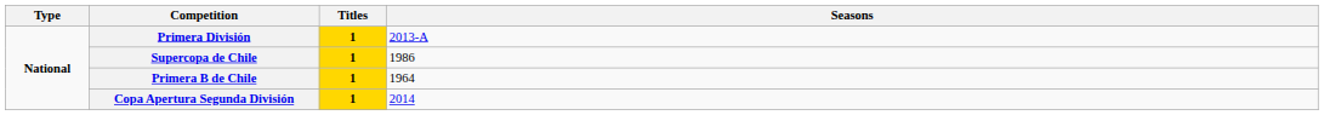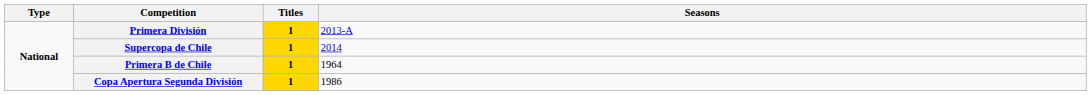Supercopa de Chile | Seasons: 1986 -> 2014
Copa Apertura Segunda División | Seasons: 2014 -> 1986
